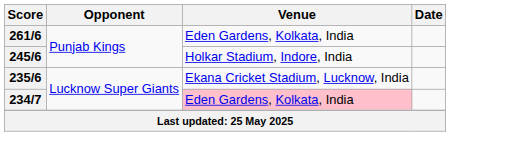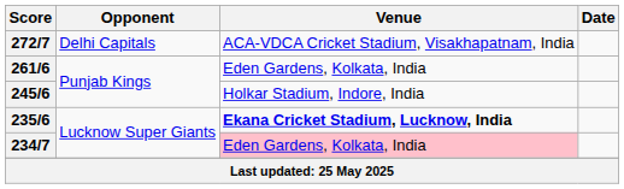+ row: 272/7 | Delhi Capitals | ACA-VDCA Cricket Stadium, Visakhapatnam, India
235/6 | Venue: normal -> bold
